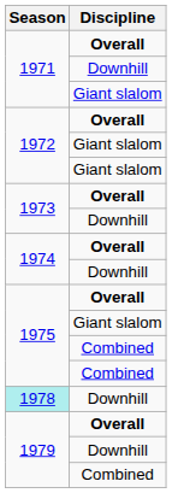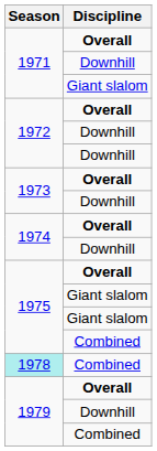row 6 | Discipline: Giant slalom -> Downhill
row 7 | Discipline: Giant slalom -> Downhill
row 14 | Discipline: Combined -> Giant slalom
row 16 | Discipline: Downhill -> Combined
